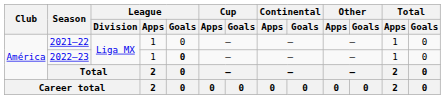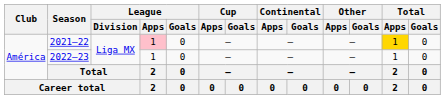2021–22 | League / Apps: no background -> pink background
2021–22 | Total / Apps: no background -> gold background
2022–23 | League / Goals: bold -> normal
